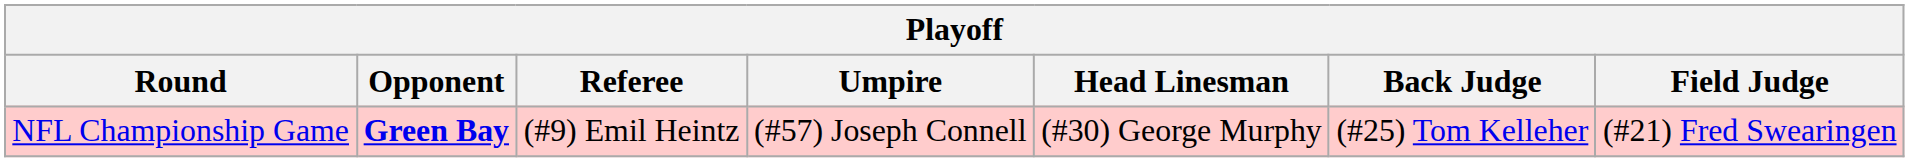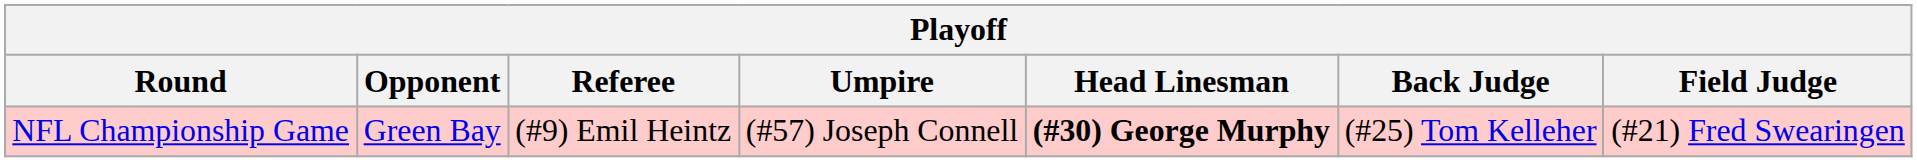NFL Championship Game | Opponent: bold -> normal
NFL Championship Game | Head Linesman: normal -> bold
